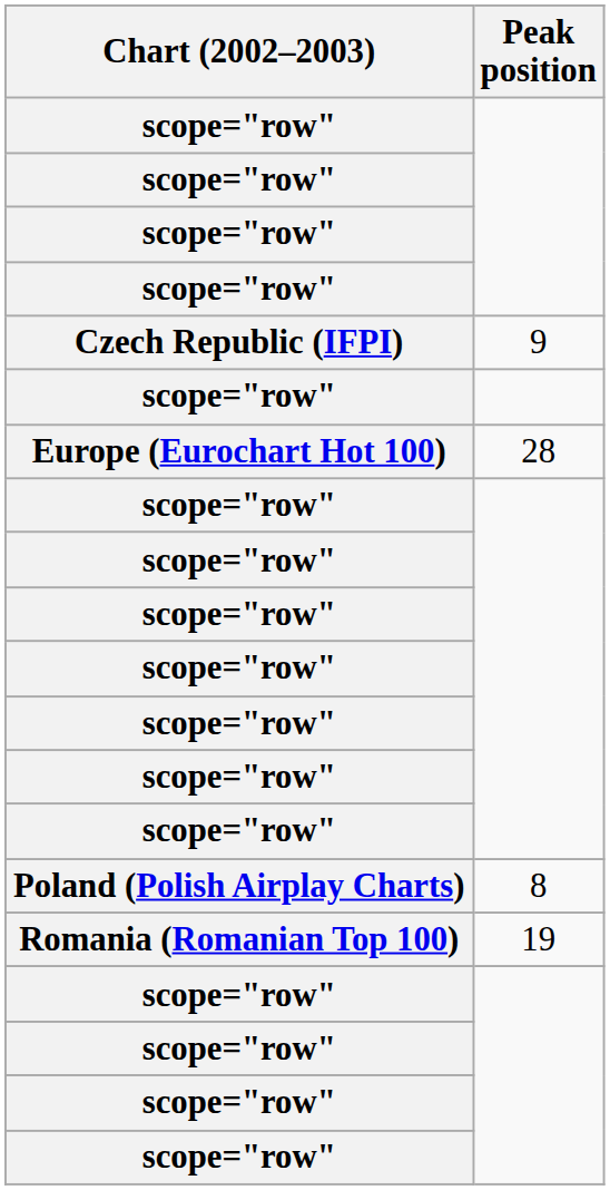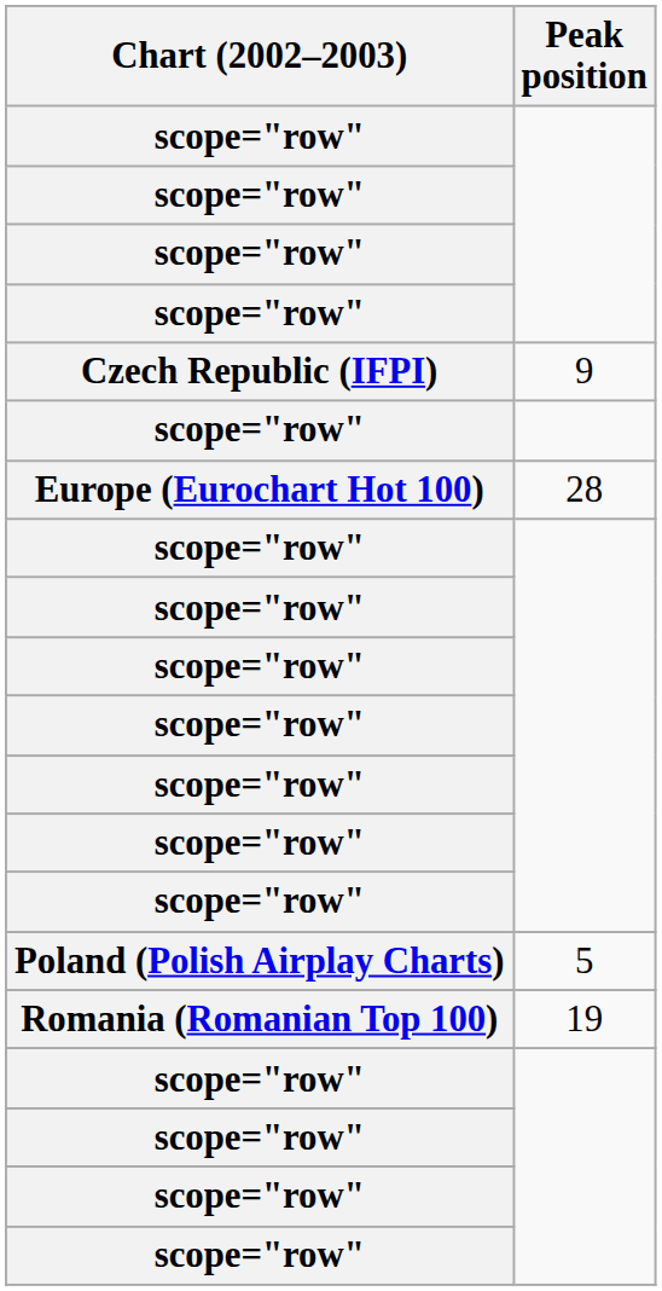Poland (Polish Airplay Charts) | Peak position: 8 -> 5
